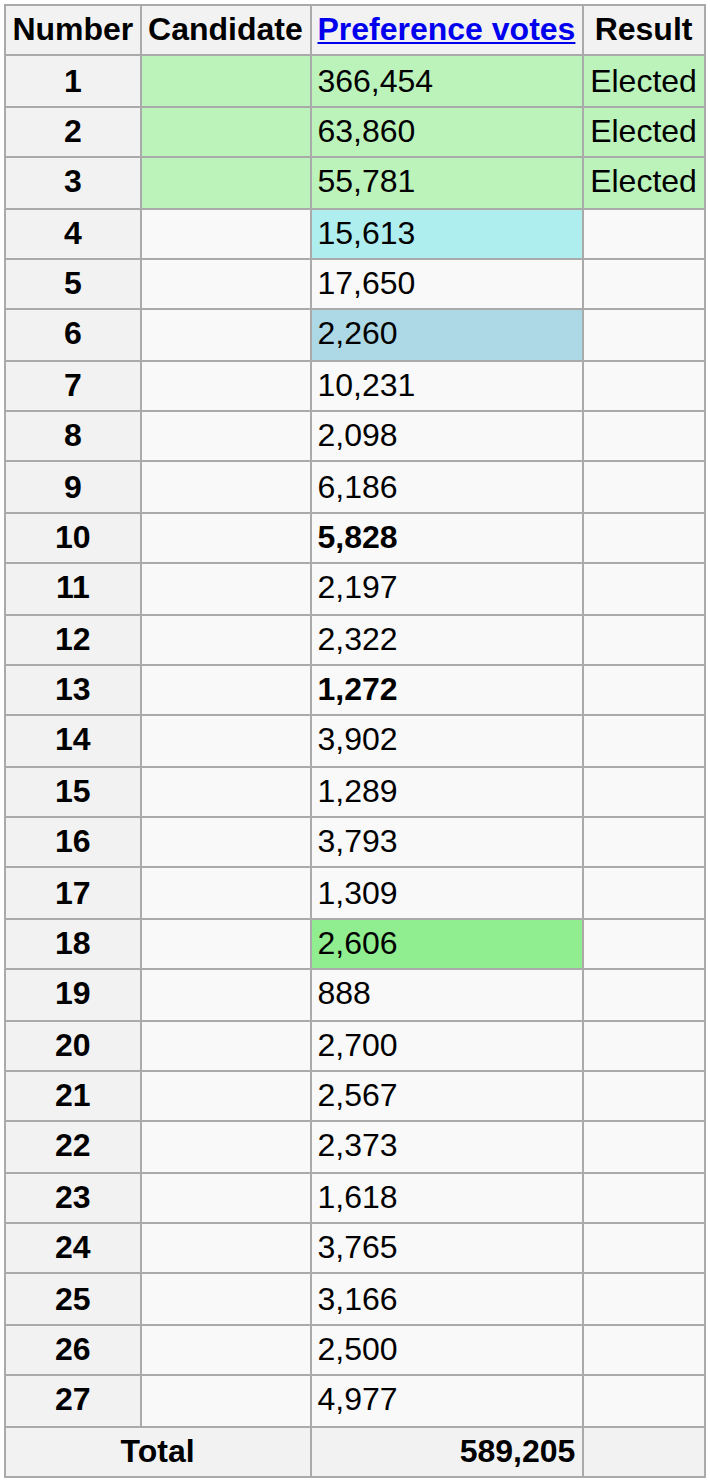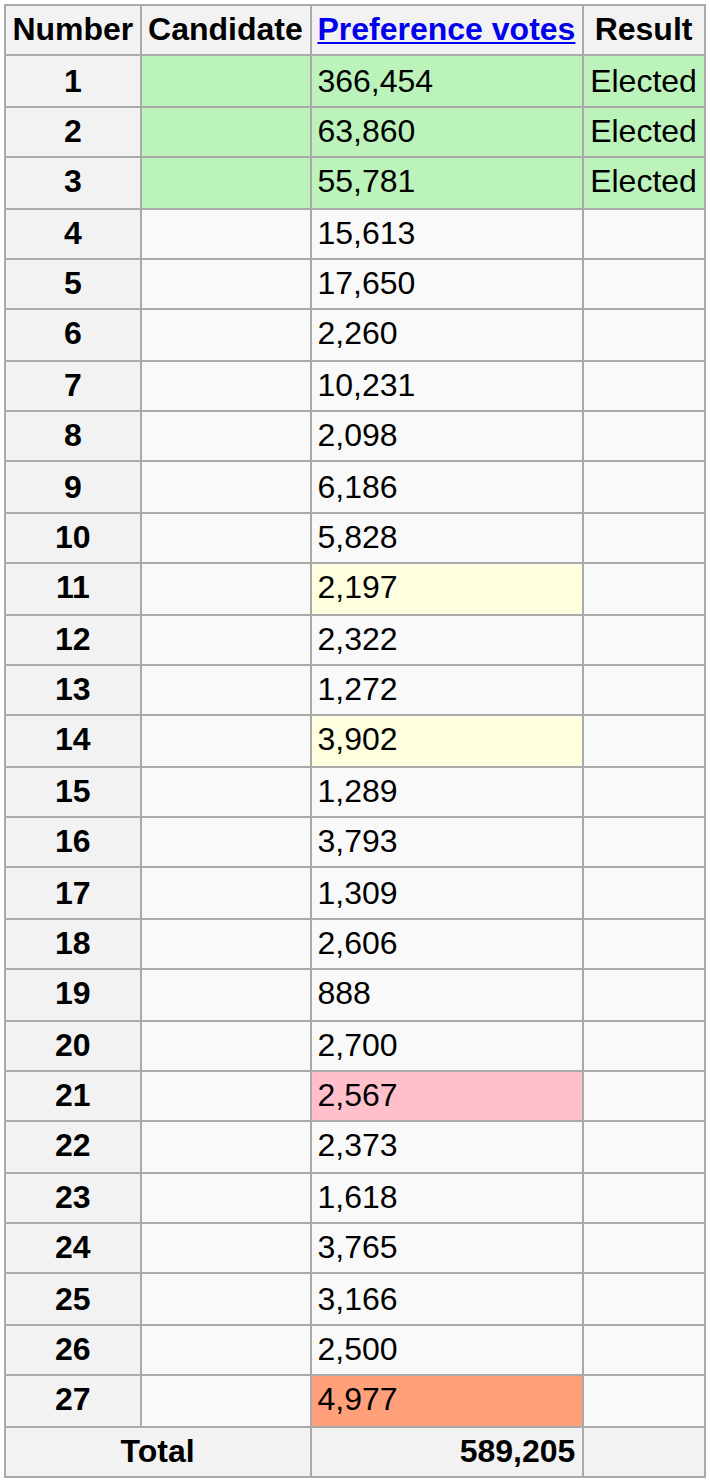4 | Preference votes: paleturquoise background -> no background
6 | Preference votes: lightblue background -> no background
10 | Preference votes: bold -> normal
11 | Preference votes: no background -> lightyellow background
13 | Preference votes: bold -> normal
14 | Preference votes: no background -> lightyellow background
18 | Preference votes: lightgreen background -> no background
21 | Preference votes: no background -> pink background
27 | Preference votes: no background -> lightsalmon background
